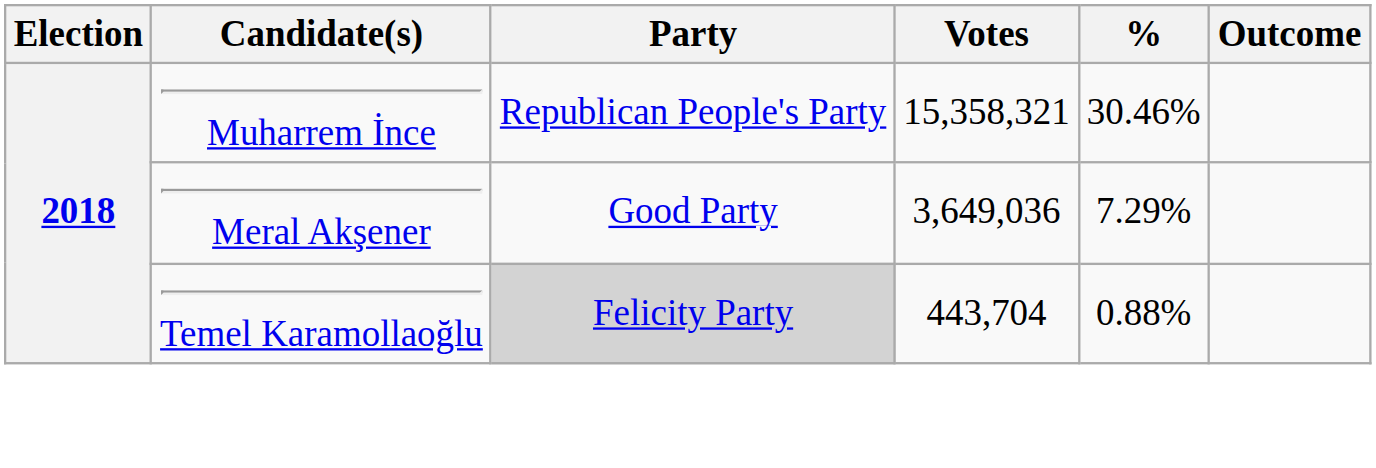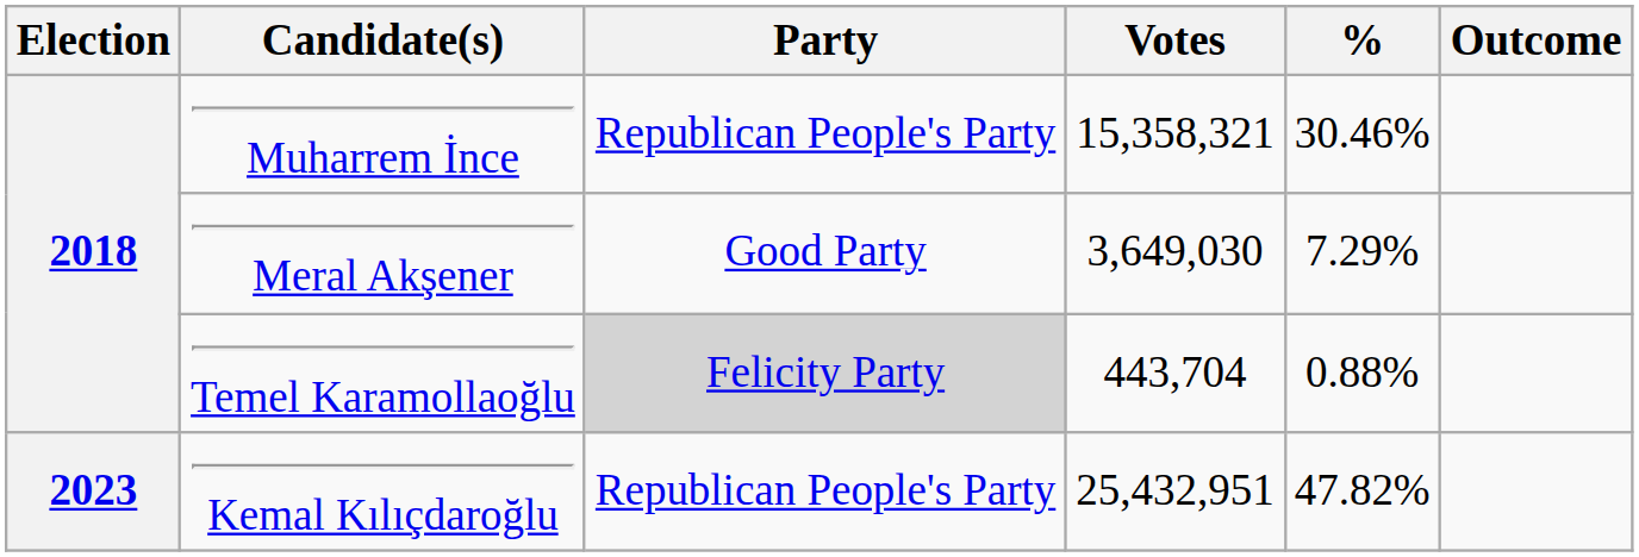Meral Akşener | Votes: 3,649,036 -> 3,649,030
+ row: 2023 | Kemal Kılıçdaroğlu | Republican People's Party | 25,432,951 | 47.82%
